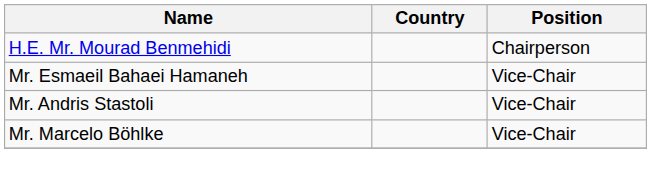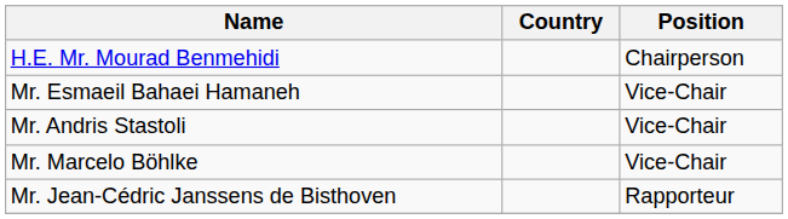+ row: Mr. Jean-Cédric Janssens de Bisthoven | Rapporteur
